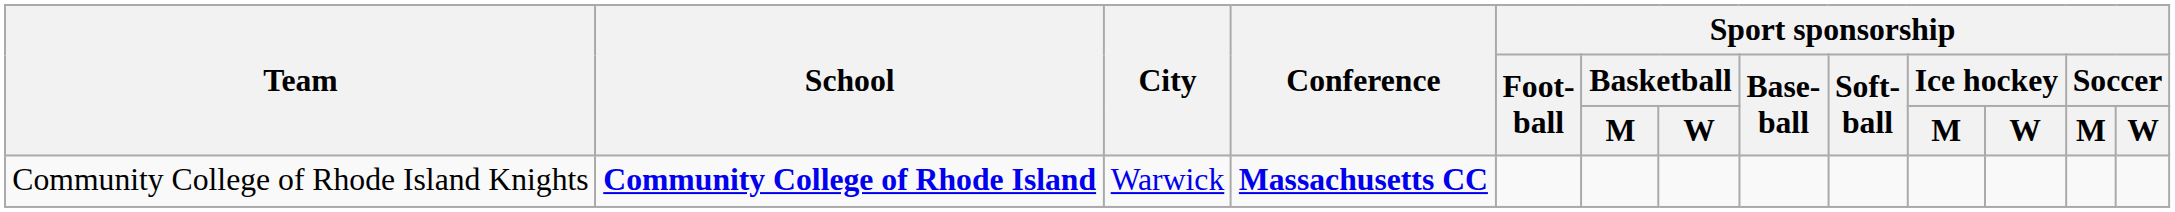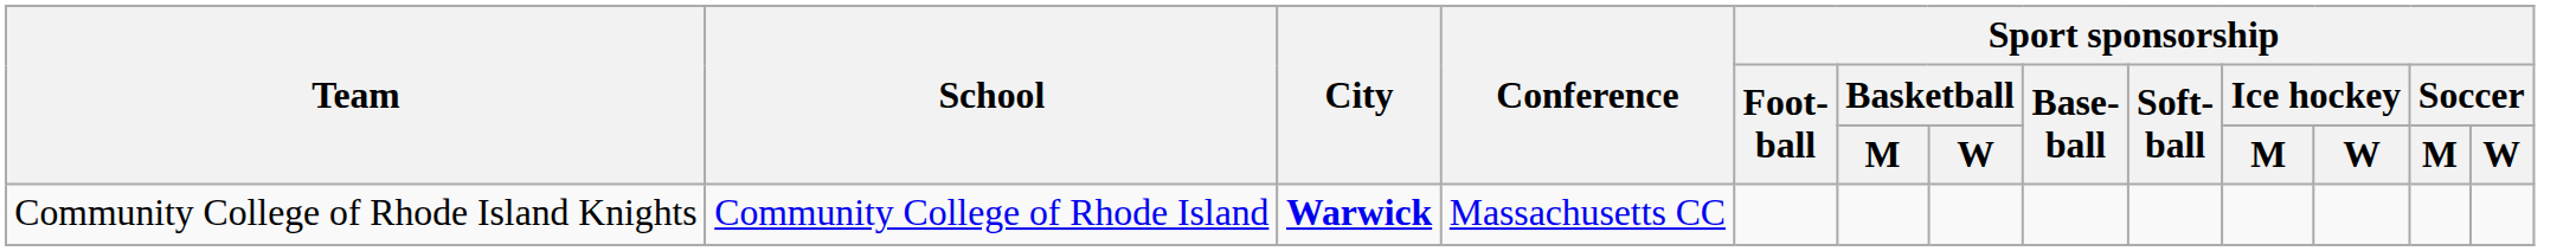Community College of Rhode Island Knights | School: bold -> normal
Community College of Rhode Island Knights | City: normal -> bold
Community College of Rhode Island Knights | Conference: bold -> normal
